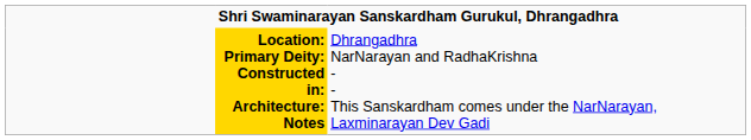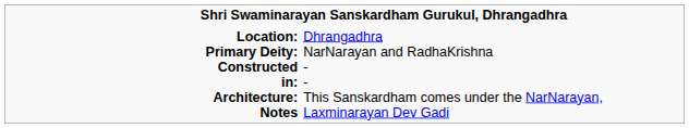Location: Primary Deity: Constructed in: Architecture: Notes | column 2: gold background -> no background
